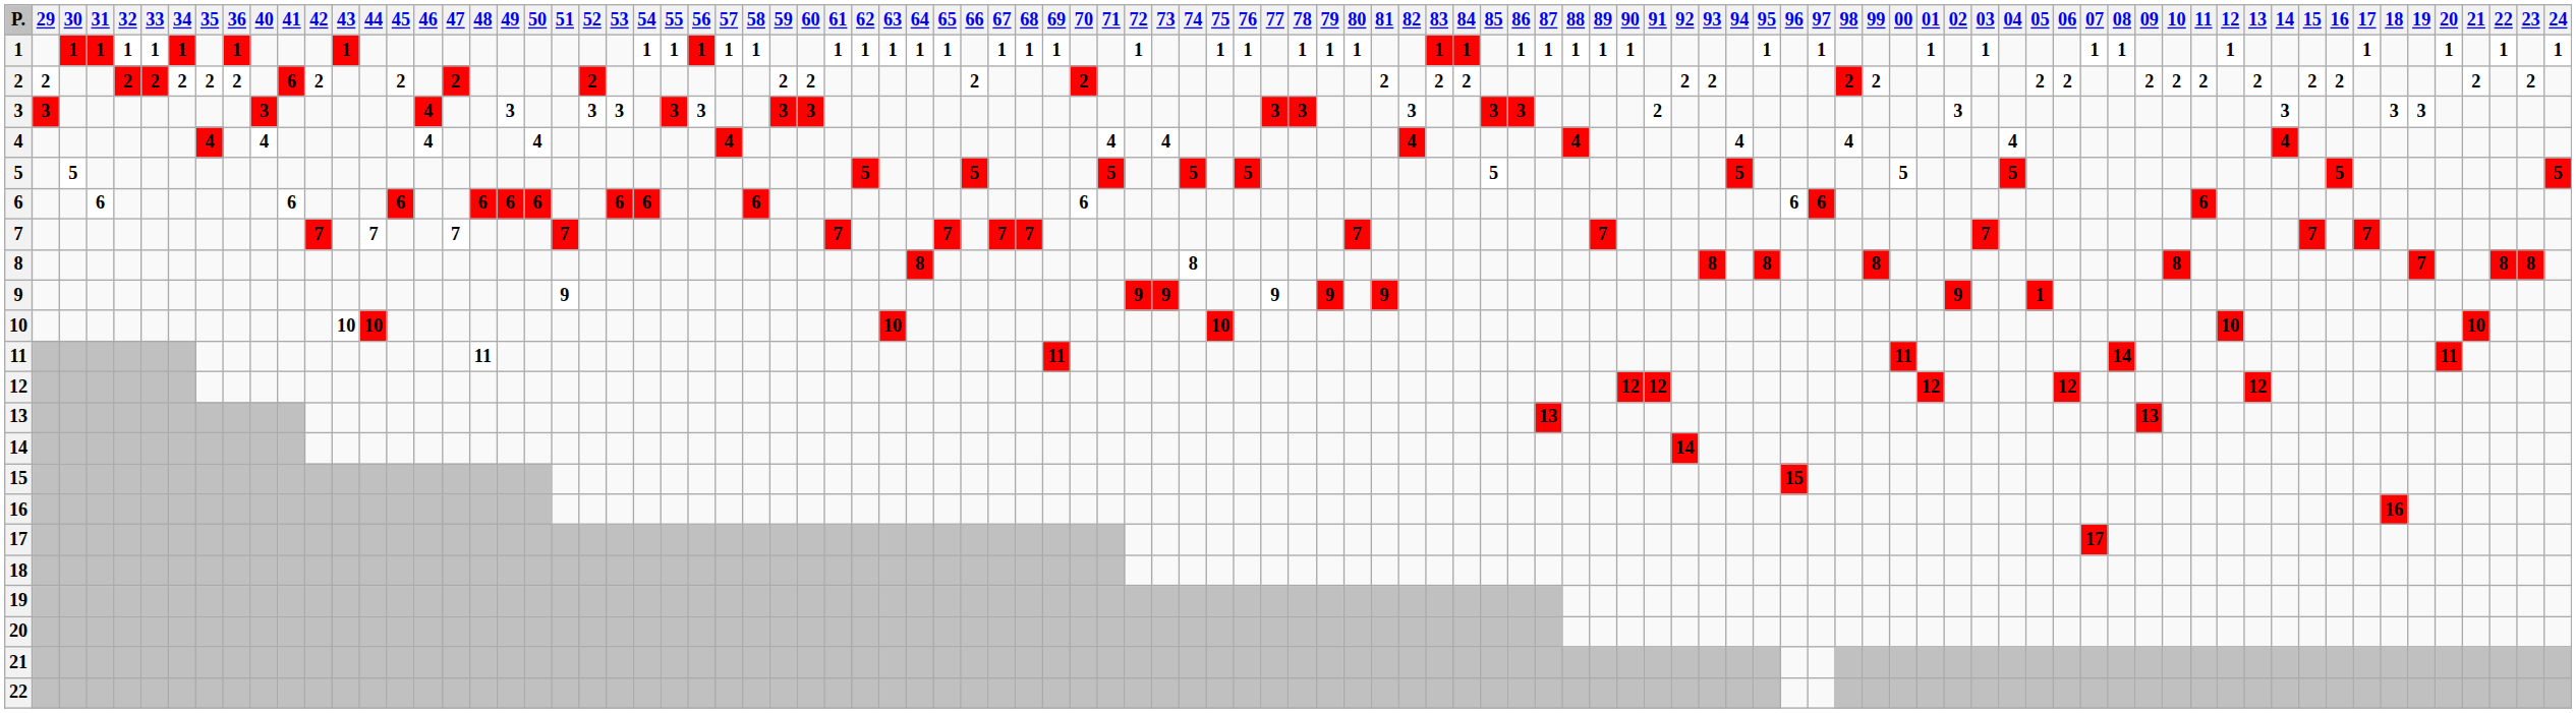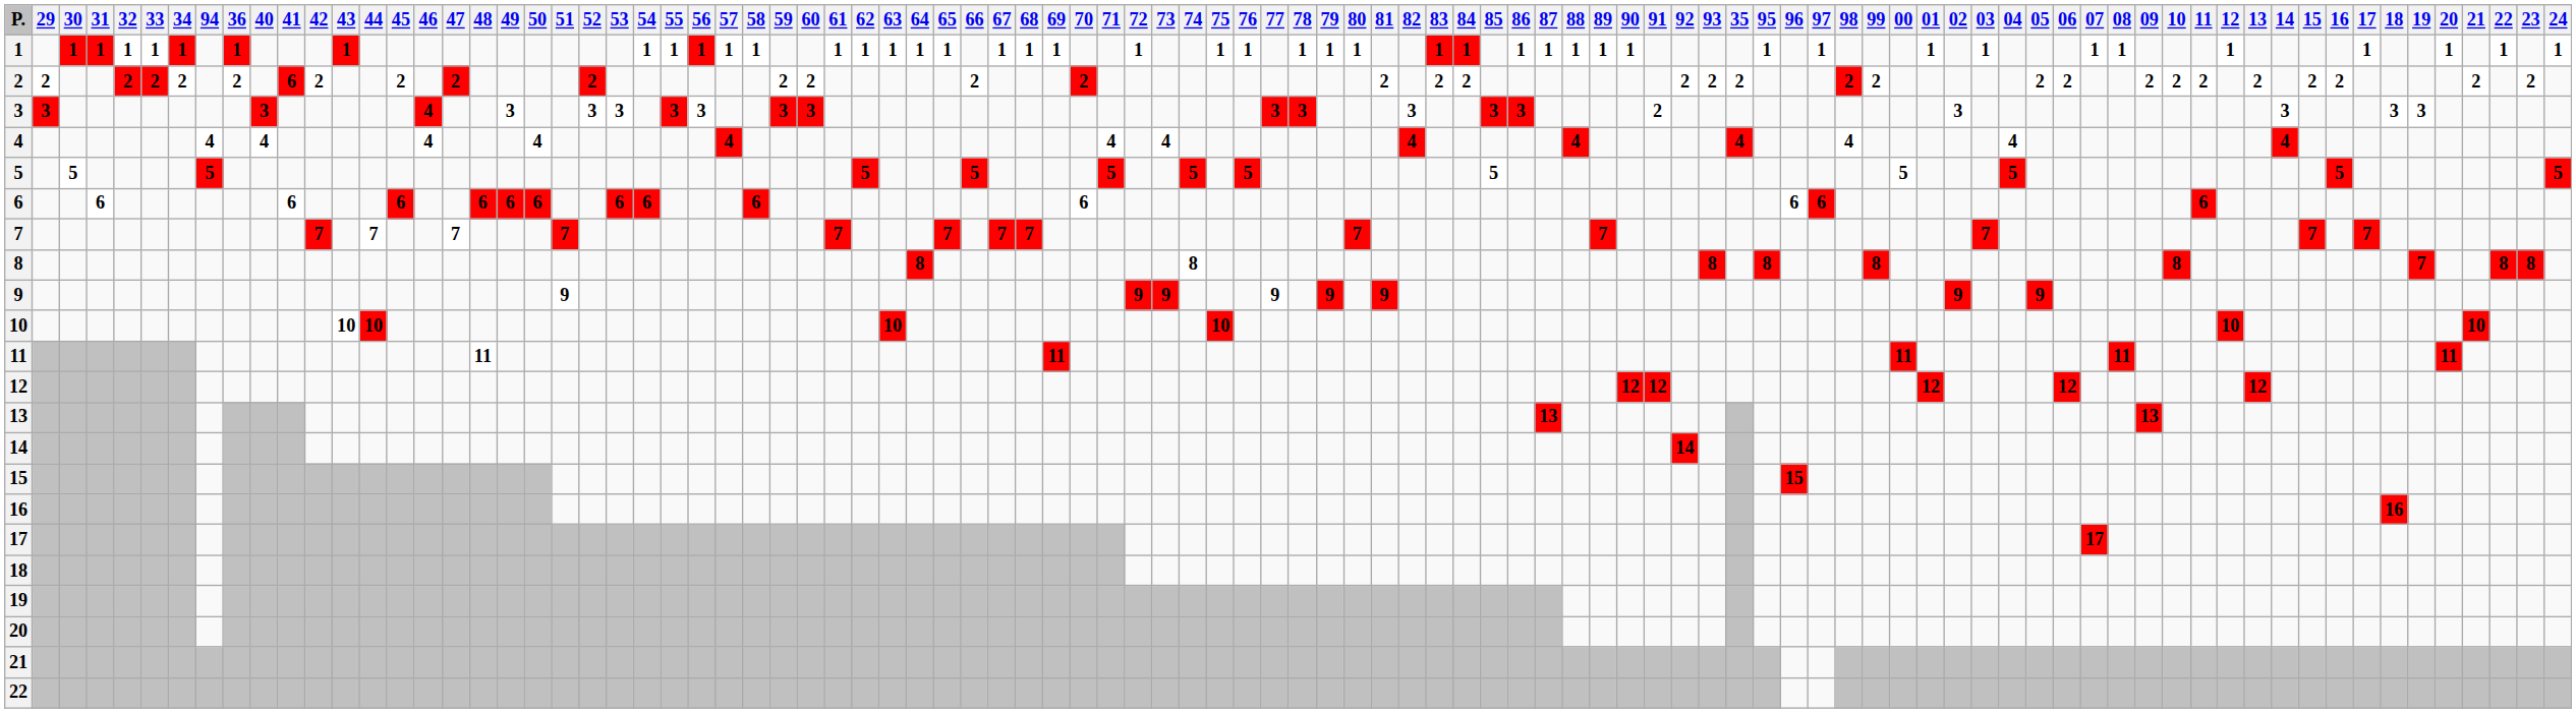columns swapped: 35 <-> 94
row 10 | 05: 1 -> 9
row 12 | 08: 14 -> 11
